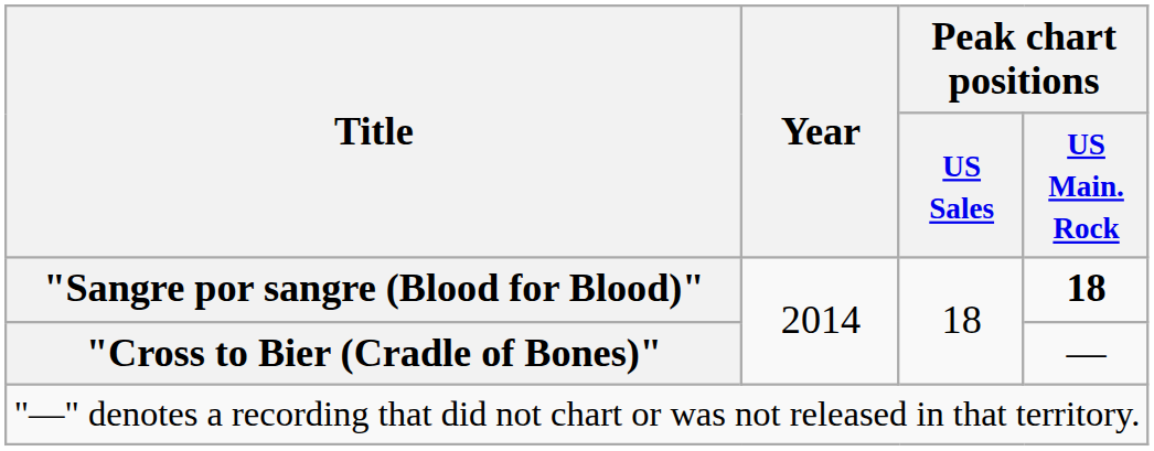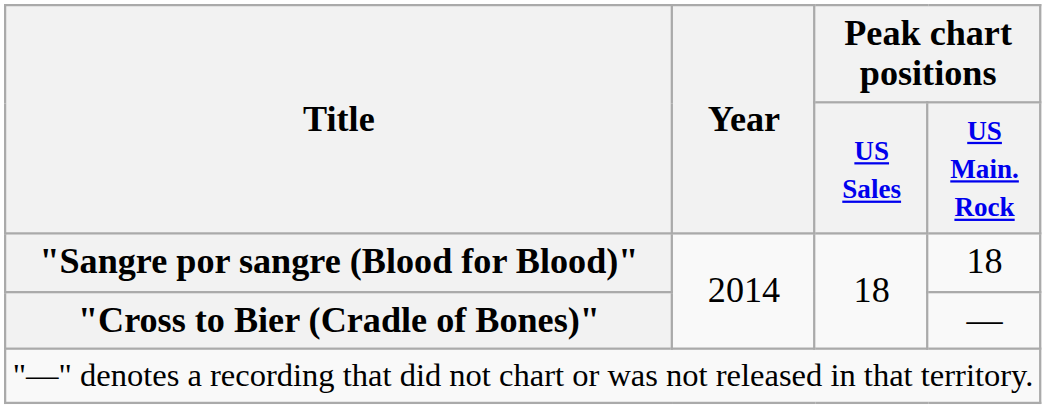"Sangre por sangre (Blood for Blood)" | Peak chart positions / US Main. Rock: bold -> normal
